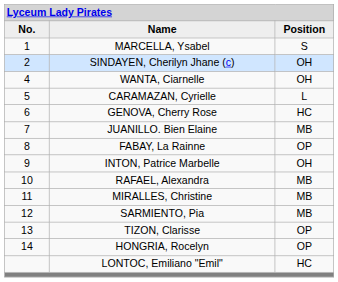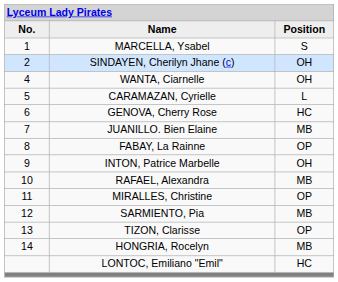MIRALLES, Christine | column 3: MB -> OP
HONGRIA, Rocelyn | column 3: OP -> MB
